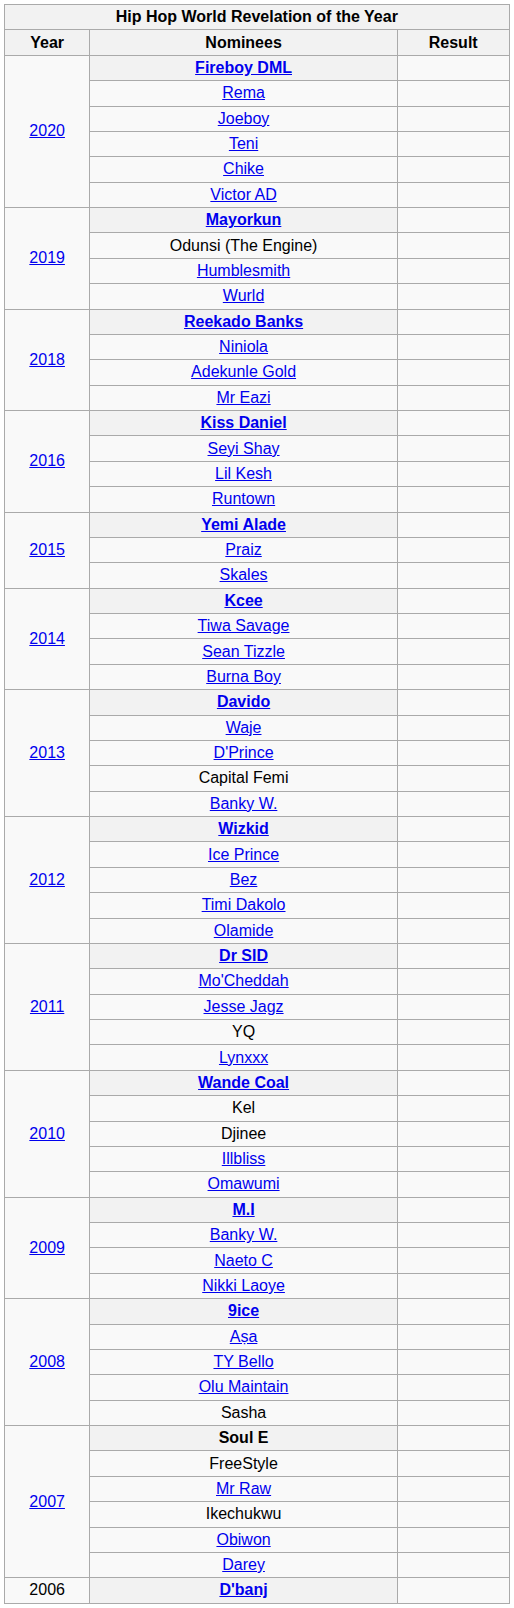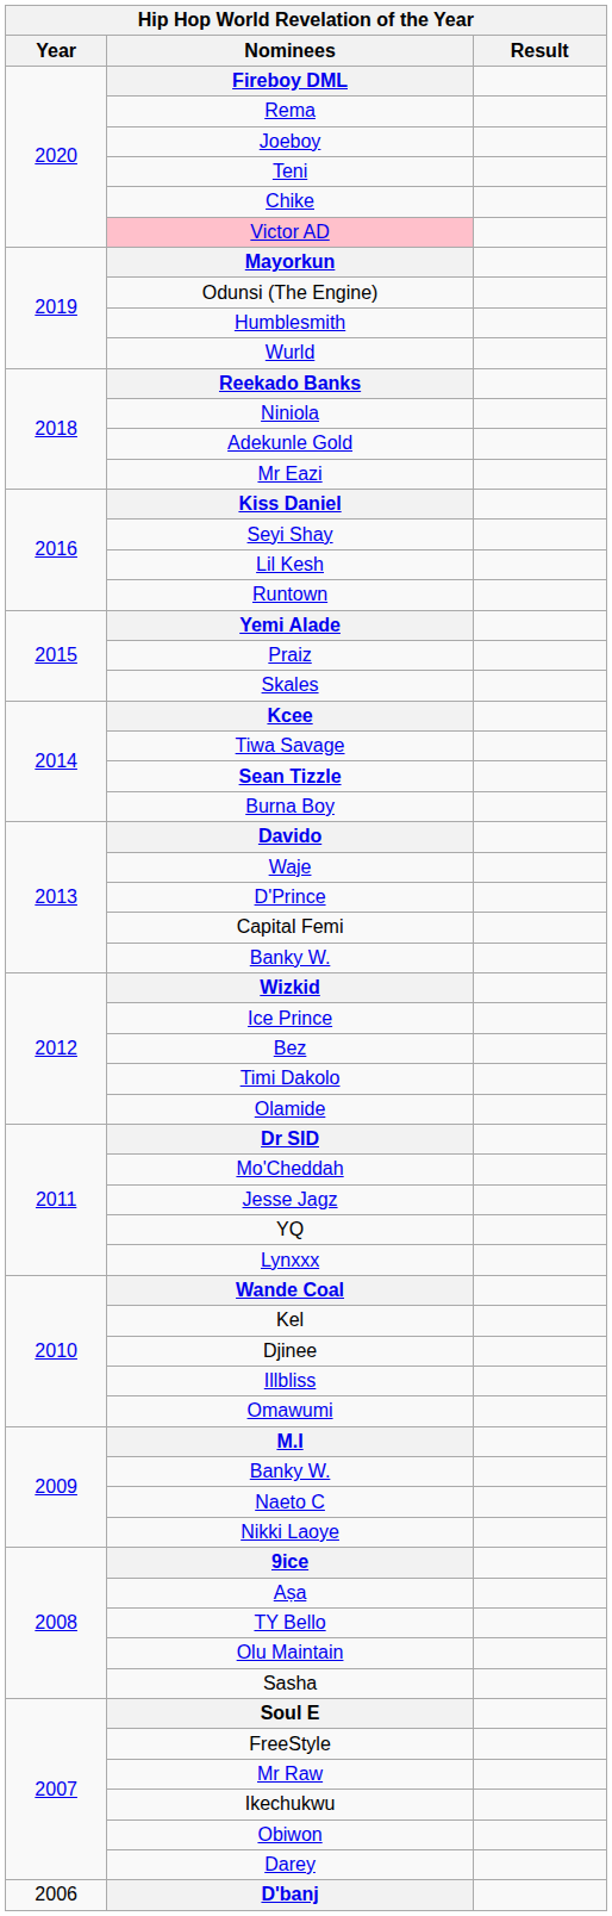Victor AD | Nominees: no background -> pink background
Sean Tizzle | Nominees: normal -> bold
